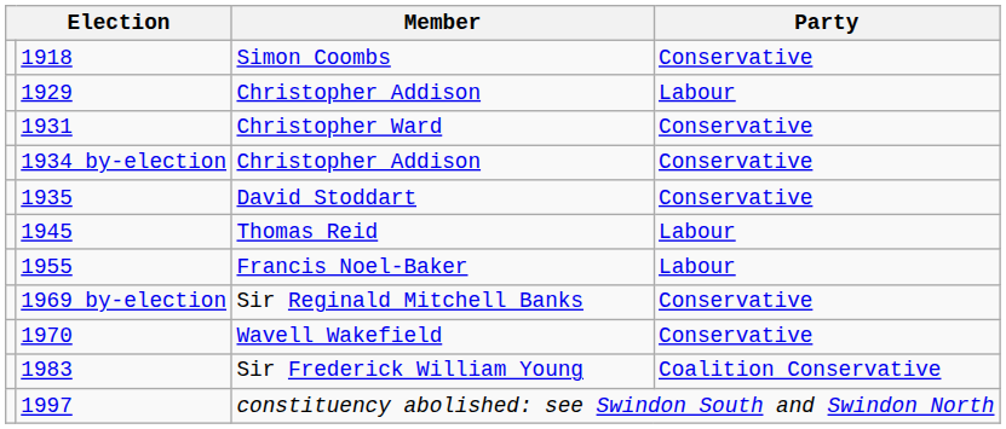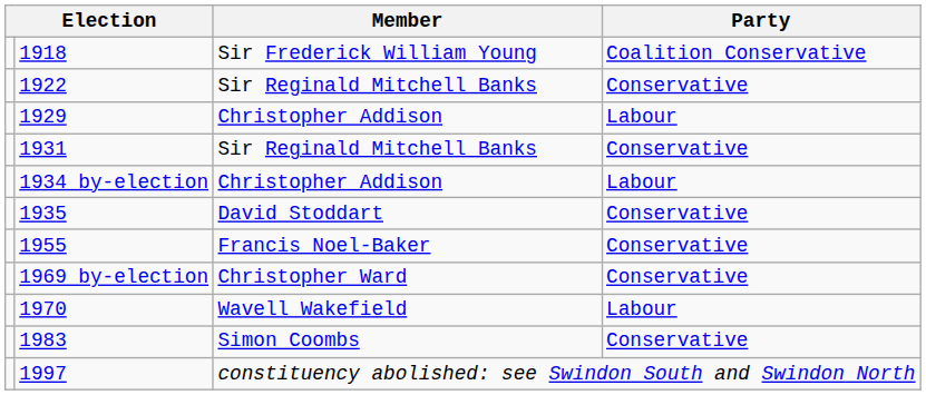1918 | Member: Simon Coombs -> Sir Frederick William Young
1918 | Party: Conservative -> Coalition Conservative
+ row: 1922 | Sir Reginald Mitchell Banks | Conservative
1931 | Member: Christopher Ward -> Sir Reginald Mitchell Banks
1934 by-election | Party: Conservative -> Labour
- row: 1945 | Thomas Reid | Labour
1955 | Party: Labour -> Conservative
1969 by-election | Member: Sir Reginald Mitchell Banks -> Christopher Ward
1970 | Party: Conservative -> Labour
1983 | Member: Sir Frederick William Young -> Simon Coombs
1983 | Party: Coalition Conservative -> Conservative
